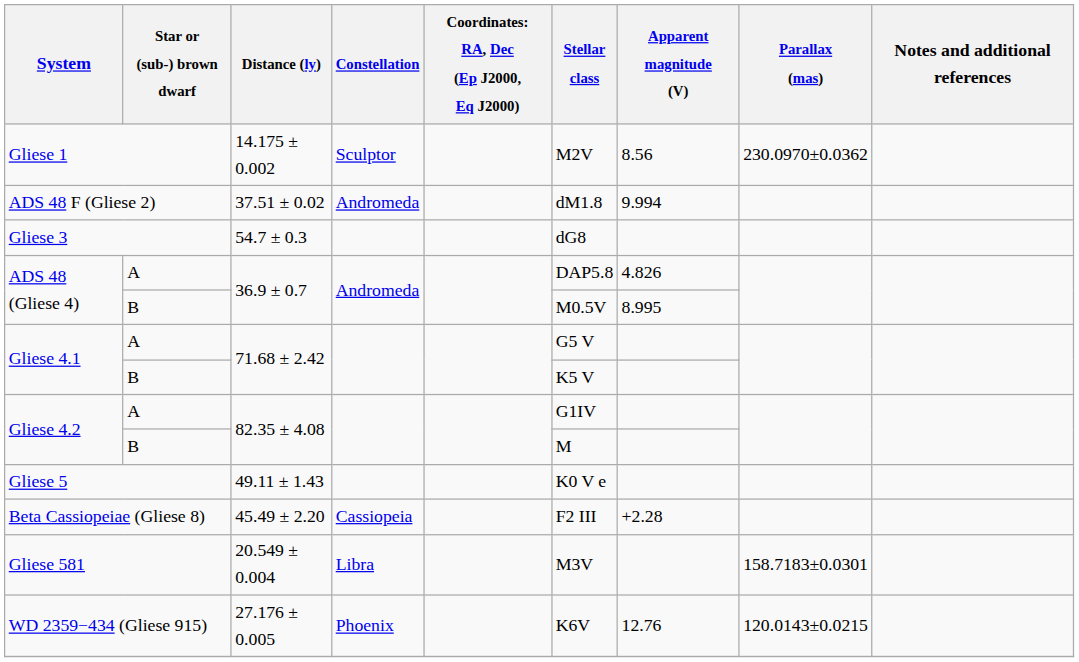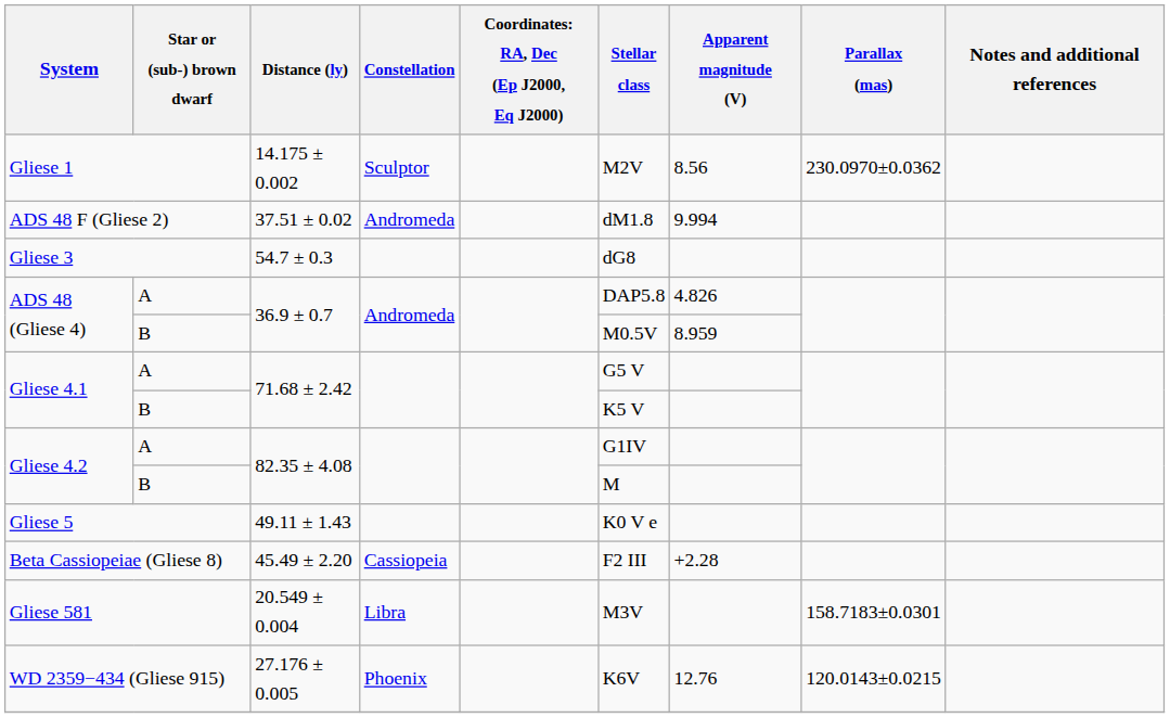ADS 48 (Gliese 4) / B | Apparent magnitude (V): 8.995 -> 8.959
